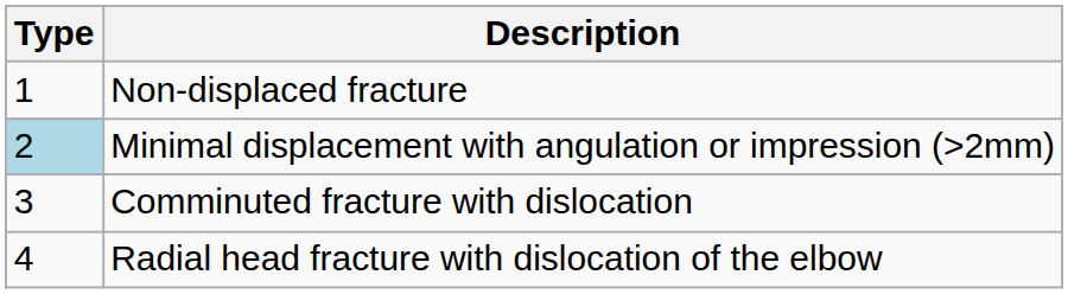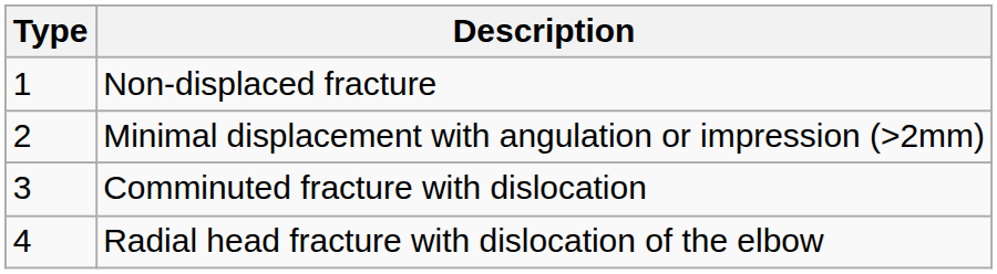Minimal displacement with angulation or impression (>2mm) | Type: lightblue background -> no background
